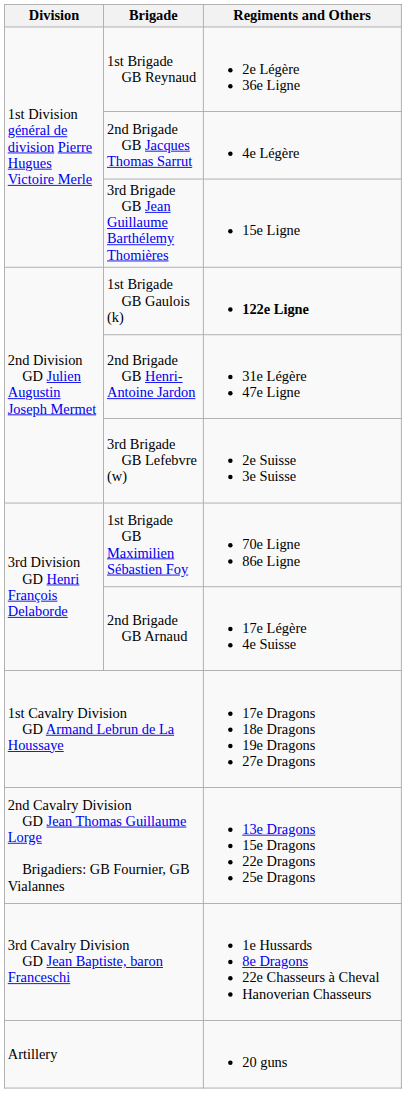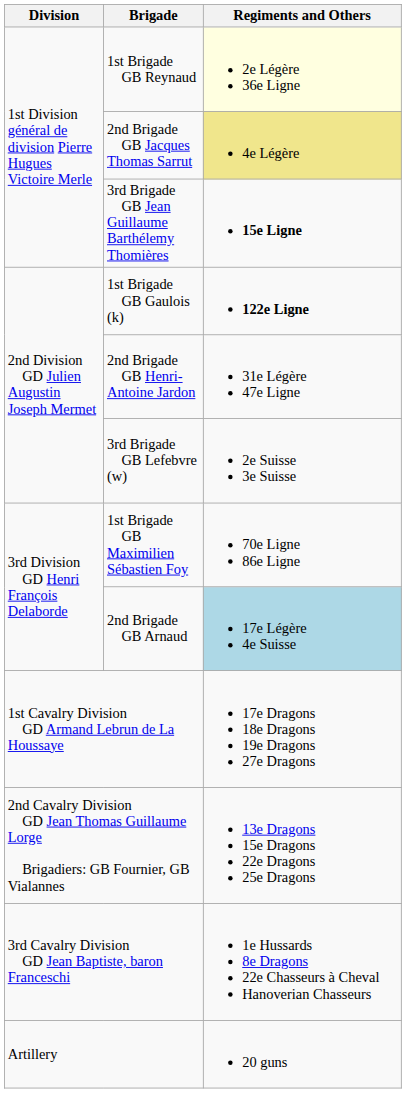1st Brigade GB Reynaud | Regiments and Others: no background -> lightyellow background
2nd Brigade GB Jacques Thomas Sarrut | Regiments and Others: no background -> khaki background
3rd Brigade GB Jean Guillaume Barthélemy Thomières | Regiments and Others: normal -> bold
2nd Brigade GB Arnaud | Regiments and Others: no background -> lightblue background
